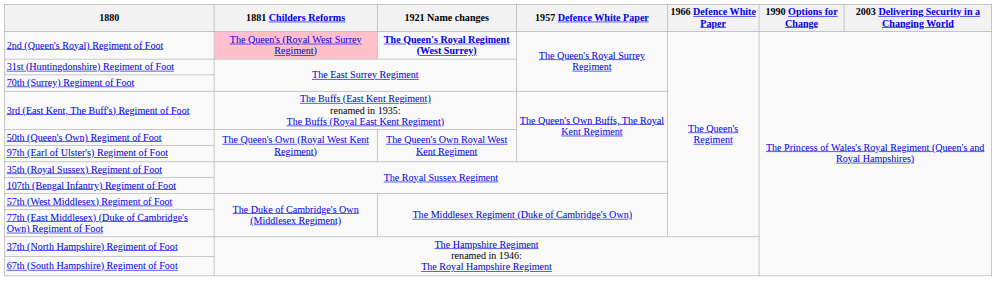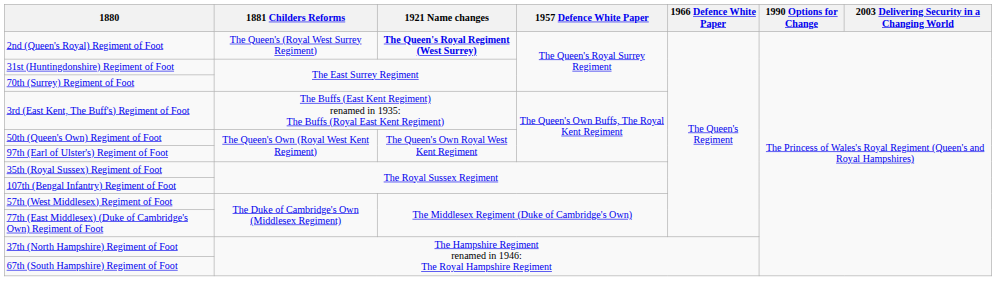2nd (Queen's Royal) Regiment of Foot | 1881 Childers Reforms: pink background -> no background
